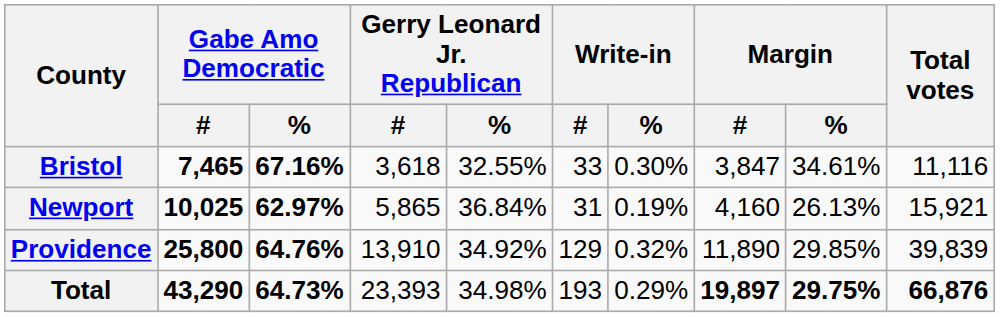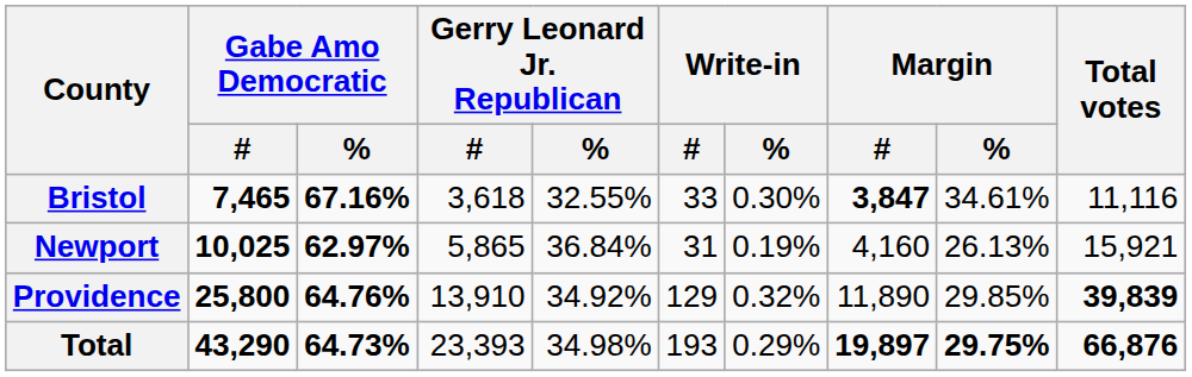Bristol | Margin / #: normal -> bold
Providence | Total votes: normal -> bold
